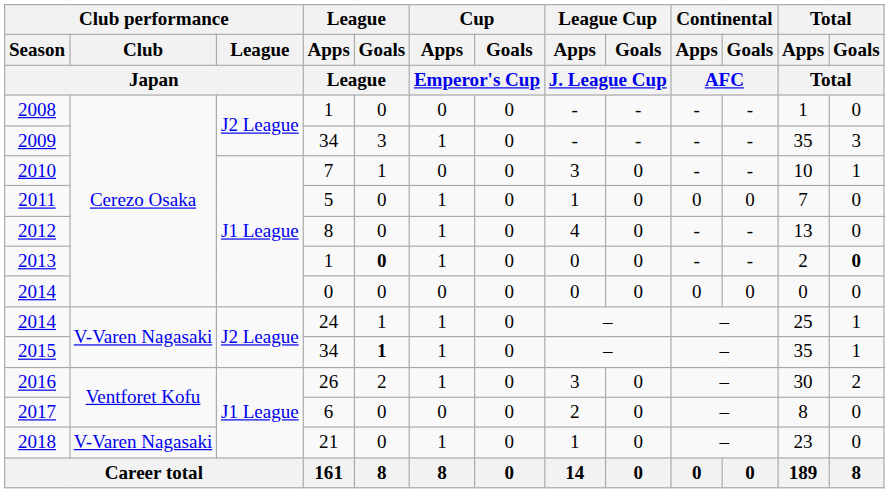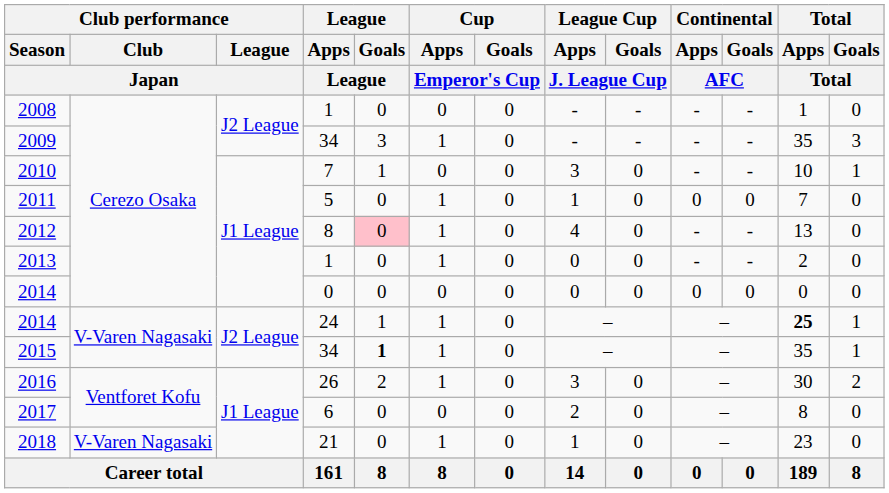2012 | League / Goals / League: no background -> pink background
2013 | League / Goals / League: bold -> normal
2013 | Total / Goals / Total: bold -> normal
2014 / 24 | Total / Apps / Total: normal -> bold
